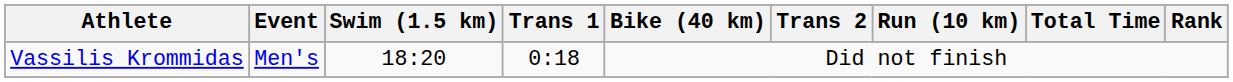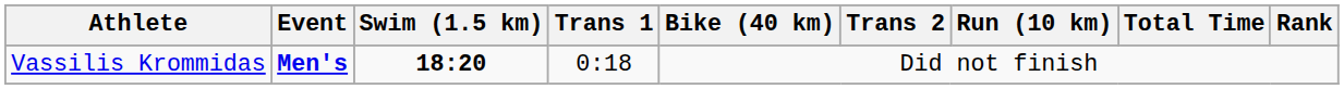Vassilis Krommidas | Event: normal -> bold
Vassilis Krommidas | Swim (1.5 km): normal -> bold
